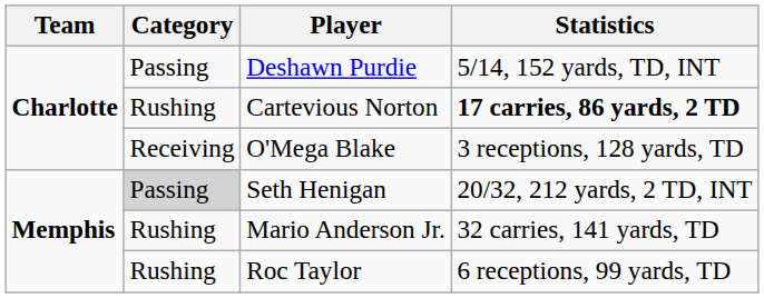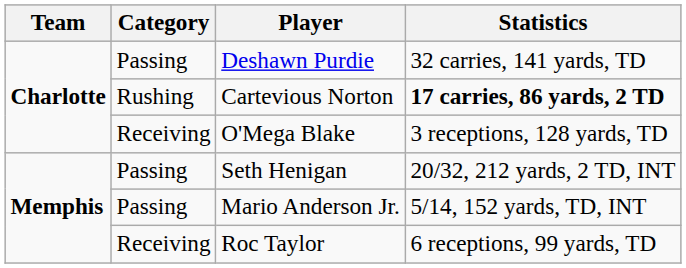Deshawn Purdie | Statistics: 5/14, 152 yards, TD, INT -> 32 carries, 141 yards, TD
Seth Henigan | Category: lightgrey background -> no background
Mario Anderson Jr. | Category: Rushing -> Passing
Mario Anderson Jr. | Statistics: 32 carries, 141 yards, TD -> 5/14, 152 yards, TD, INT
Roc Taylor | Category: Rushing -> Receiving
